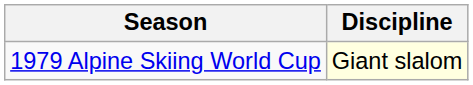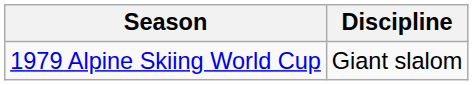1979 Alpine Skiing World Cup | Discipline: lightyellow background -> no background
